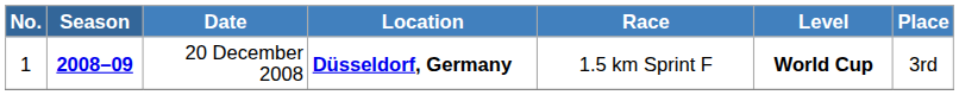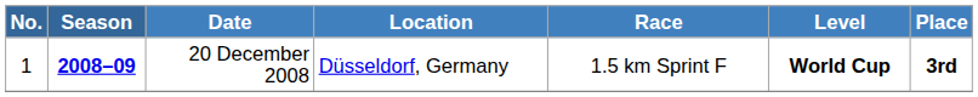20 December 2008 | Location: bold -> normal
20 December 2008 | Place: normal -> bold
